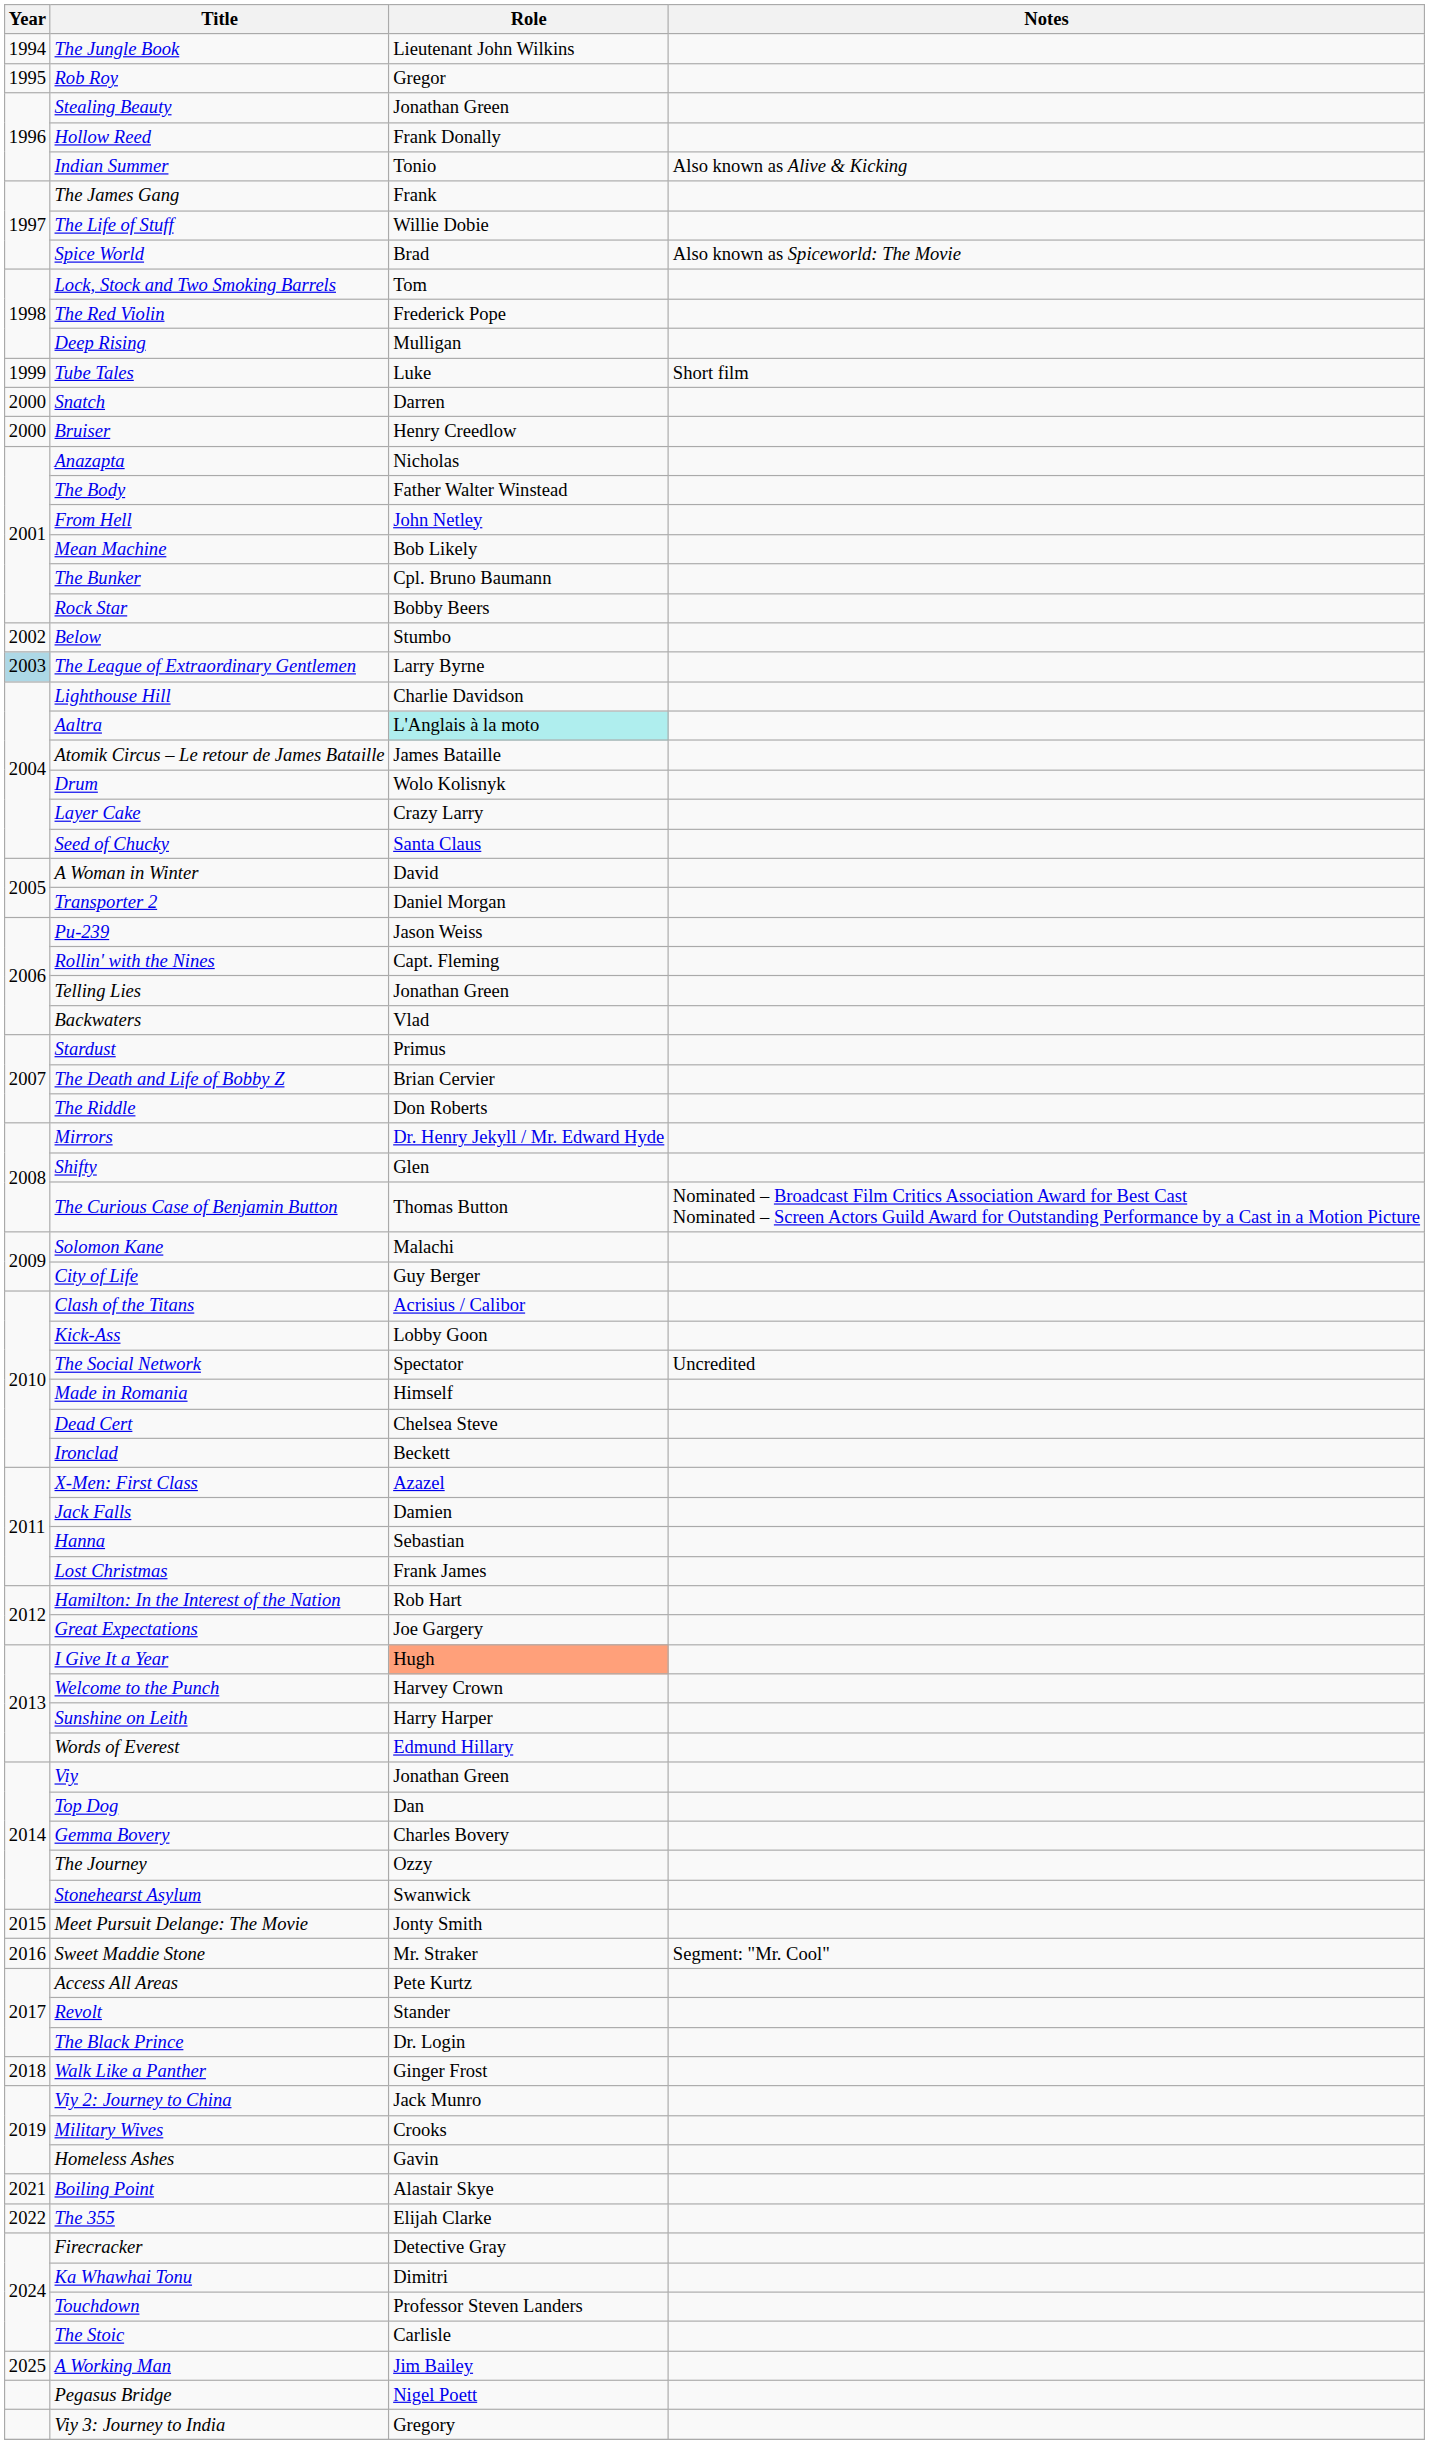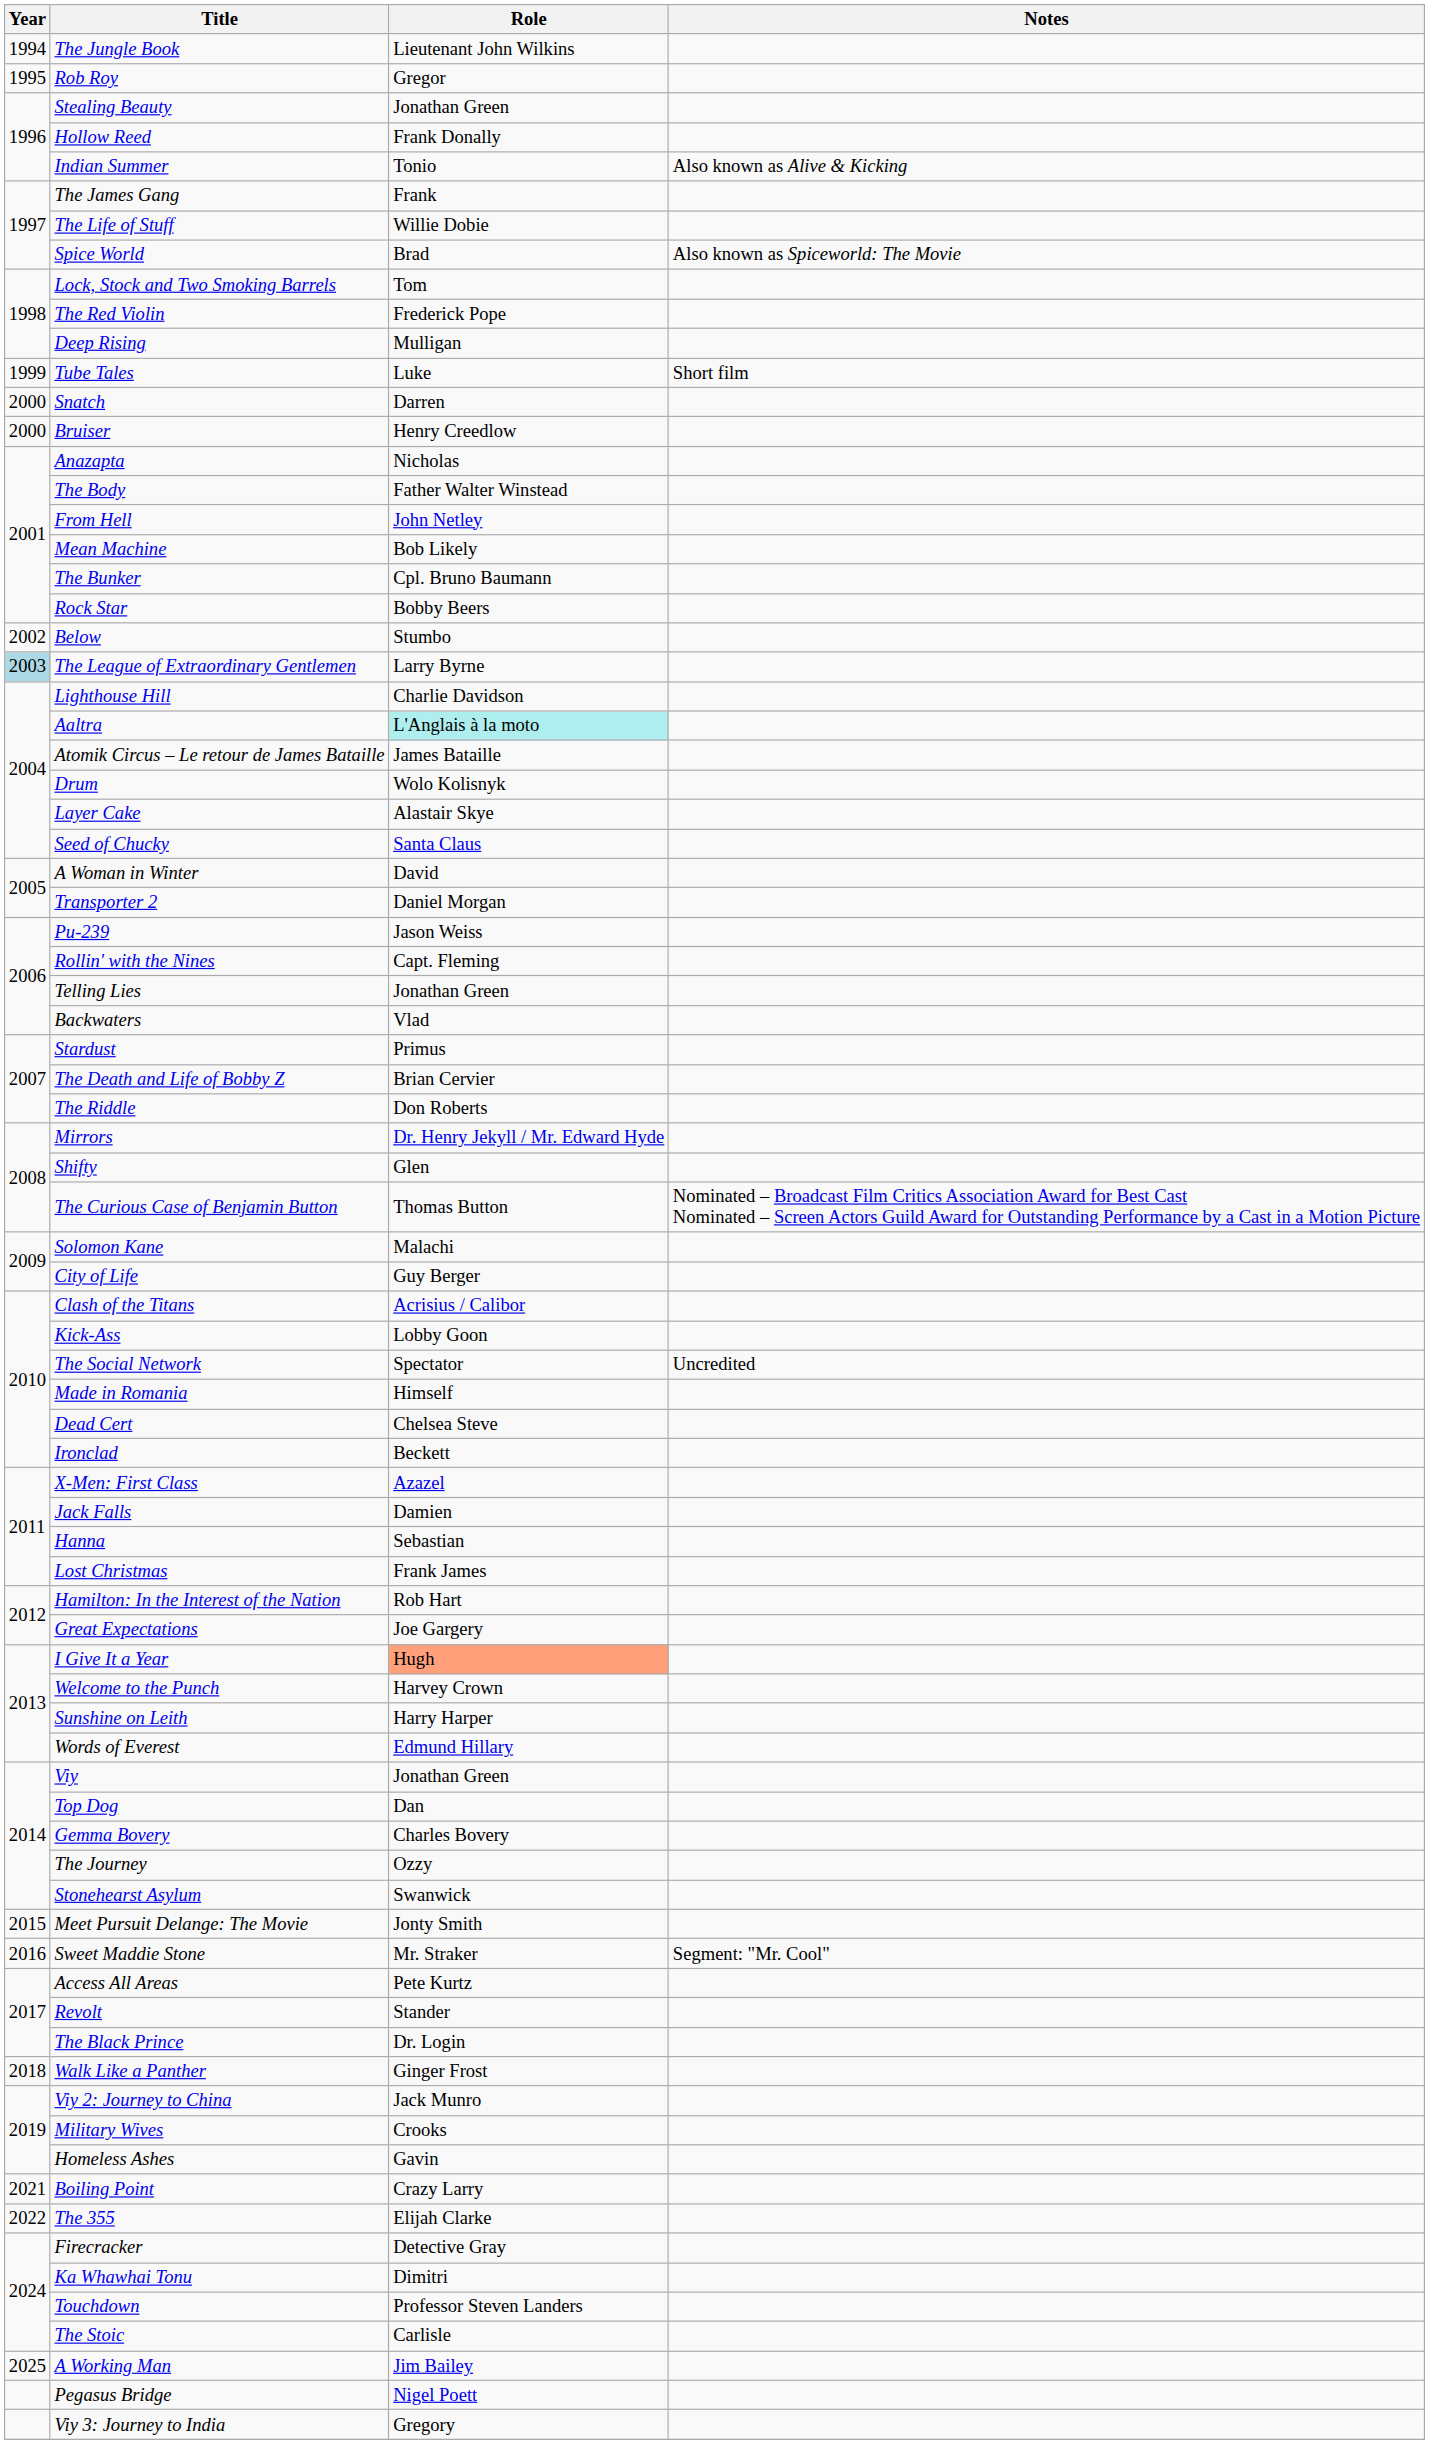Layer Cake | Role: Crazy Larry -> Alastair Skye
Boiling Point | Role: Alastair Skye -> Crazy Larry
